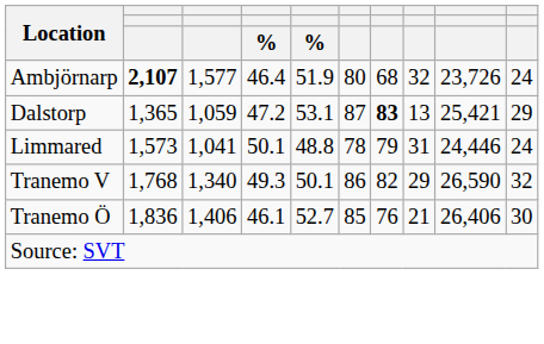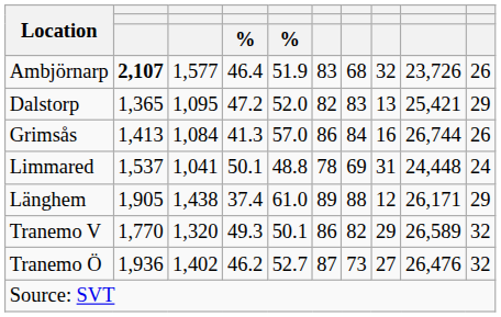Ambjörnarp | column 6: 80 -> 83
Ambjörnarp | column 10: 24 -> 26
Dalstorp | column 3: 1,059 -> 1,095
Dalstorp | column 5: 53.1 -> 52.0
Dalstorp | column 6: 87 -> 82
Dalstorp | column 7: bold -> normal
+ row: Grimsås | 1,413 | 1,084 | 41.3 | 57.0 | 86 | 84 | 16 | 26,744 | 26
Limmared | column 2: 1,573 -> 1,537
Limmared | column 7: 79 -> 69
Limmared | column 9: 24,446 -> 24,448
+ row: Länghem | 1,905 | 1,438 | 37.4 | 61.0 | 89 | 88 | 12 | 26,171 | 29
Tranemo V | column 2: 1,768 -> 1,770
Tranemo V | column 3: 1,340 -> 1,320
Tranemo V | column 9: 26,590 -> 26,589
Tranemo Ö | column 2: 1,836 -> 1,936
Tranemo Ö | column 3: 1,406 -> 1,402
Tranemo Ö | column 4: 46.1 -> 46.2
Tranemo Ö | column 6: 85 -> 87
Tranemo Ö | column 7: 76 -> 73
Tranemo Ö | column 8: 21 -> 27
Tranemo Ö | column 9: 26,406 -> 26,476
Tranemo Ö | column 10: 30 -> 32
